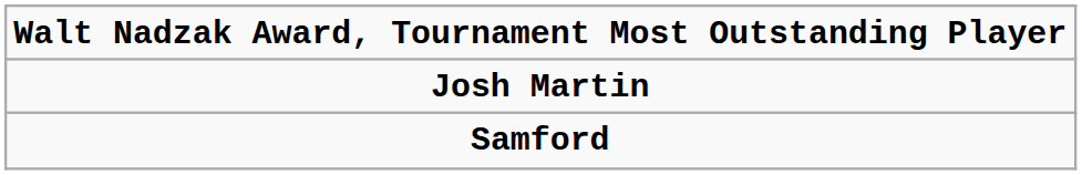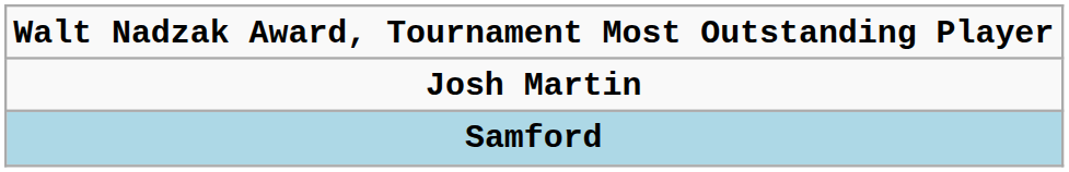row 3 | column 1: no background -> lightblue background
